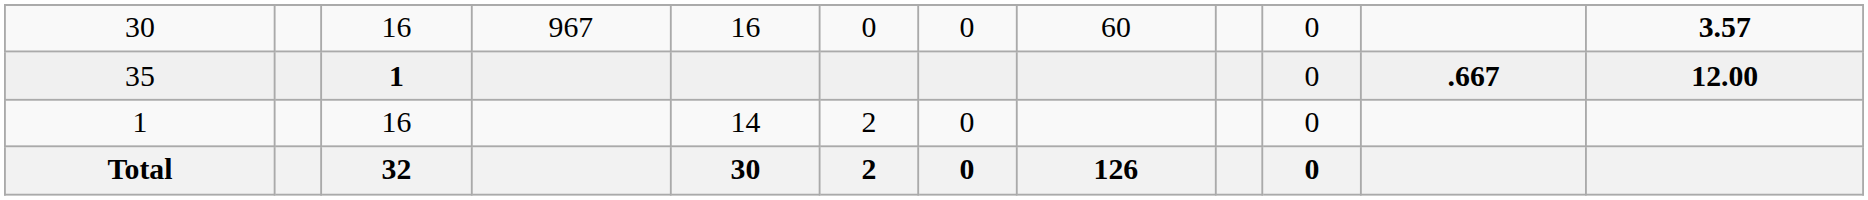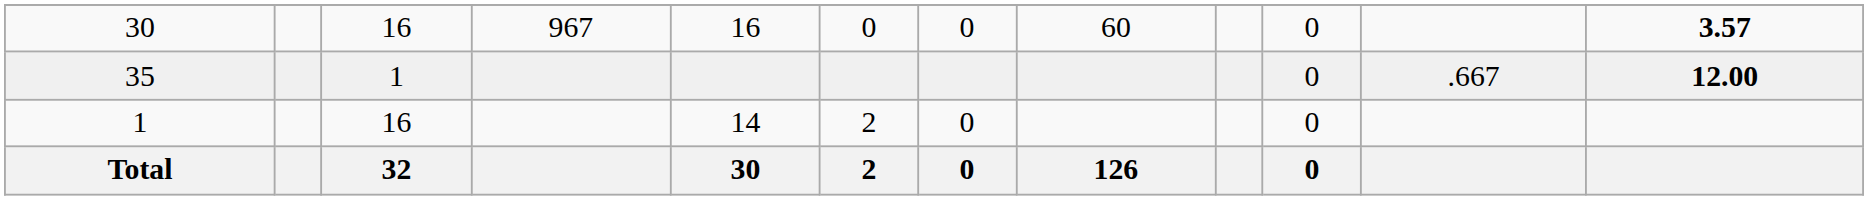35 | column 3: bold -> normal
35 | column 11: bold -> normal
